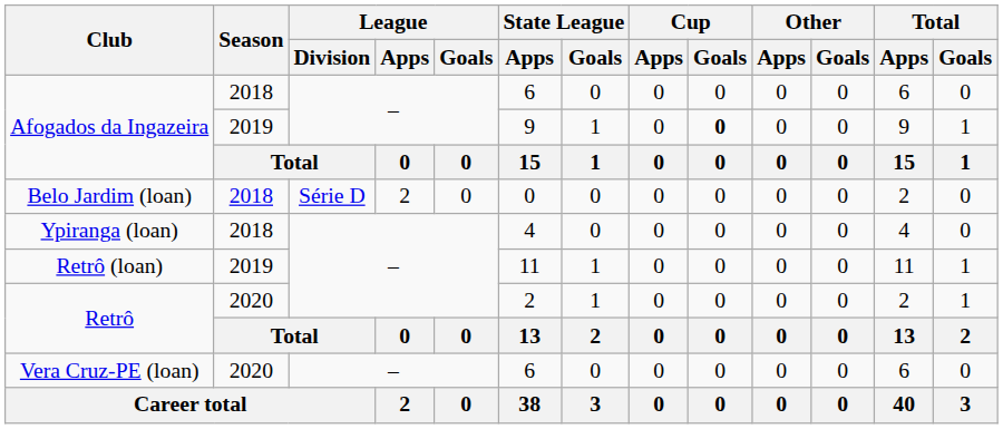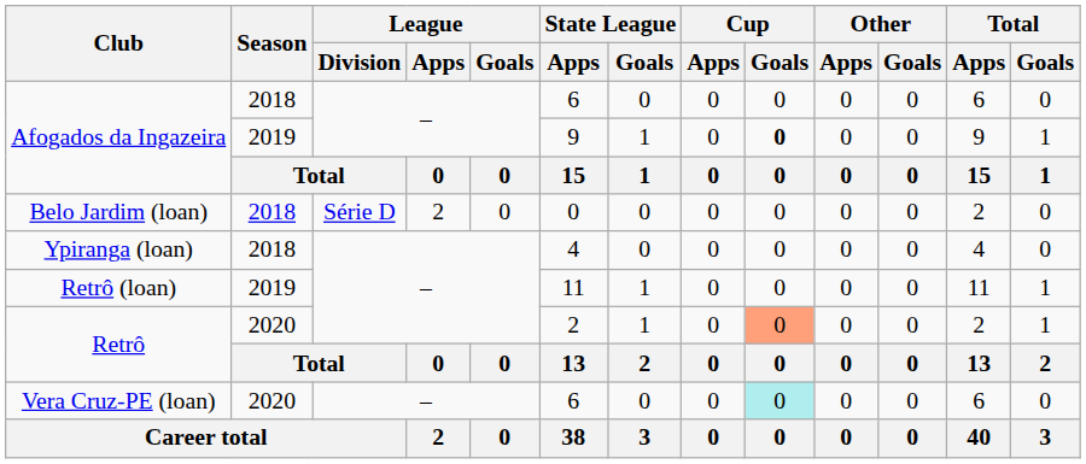Retrô / 2020 | Cup / Goals: no background -> lightsalmon background
Vera Cruz-PE (loan) | Cup / Goals: no background -> paleturquoise background
